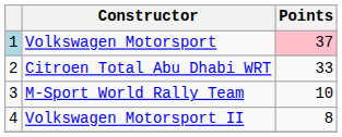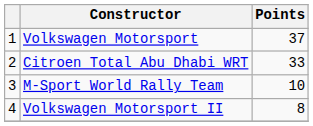Volkswagen Motorsport | column 1: lightblue background -> no background
Volkswagen Motorsport | Points: pink background -> no background
